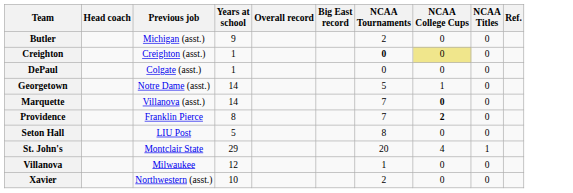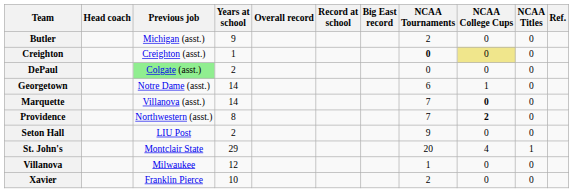+ column: Record at school
DePaul | Previous job: no background -> lightgreen background
DePaul | Years at school: 1 -> 2
Georgetown | NCAA Tournaments: 5 -> 6
Providence | Previous job: Franklin Pierce -> Northwestern (asst.)
Seton Hall | Years at school: 5 -> 2
Seton Hall | NCAA Tournaments: 8 -> 9
Xavier | Previous job: Northwestern (asst.) -> Franklin Pierce
